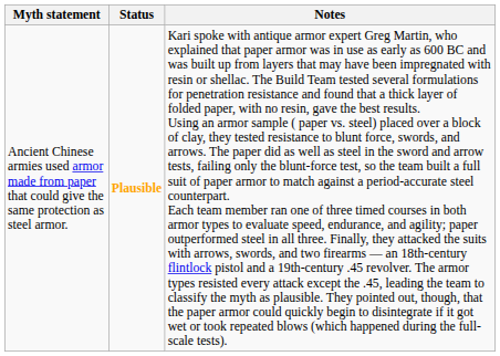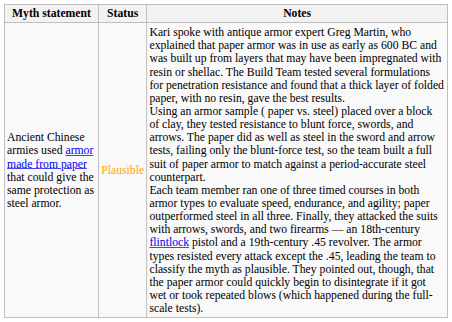row 2 | Status: bold -> normal
